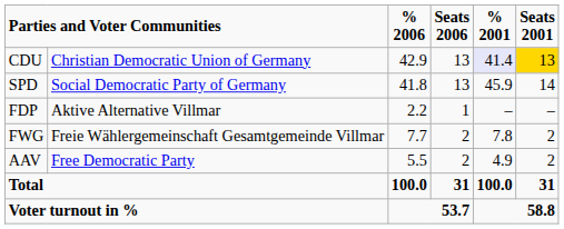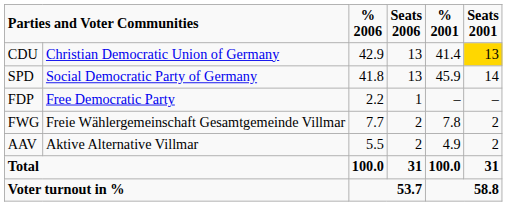CDU | % 2001: lavender background -> no background
FDP | column 2: Aktive Alternative Villmar -> Free Democratic Party
AAV | column 2: Free Democratic Party -> Aktive Alternative Villmar
